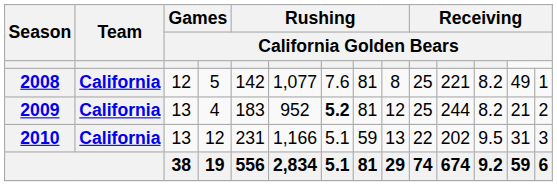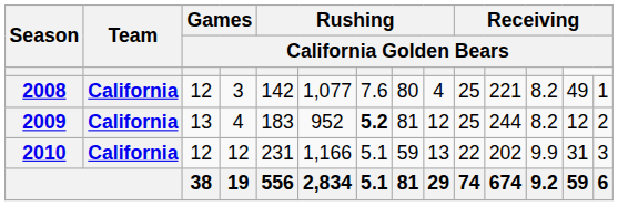2008 | column 4: 5 -> 3
2008 | column 8: 81 -> 80
2008 | column 9: 8 -> 4
2009 | column 13: 21 -> 12
2010 | column 3: 13 -> 12
2010 | column 12: 9.5 -> 9.9
